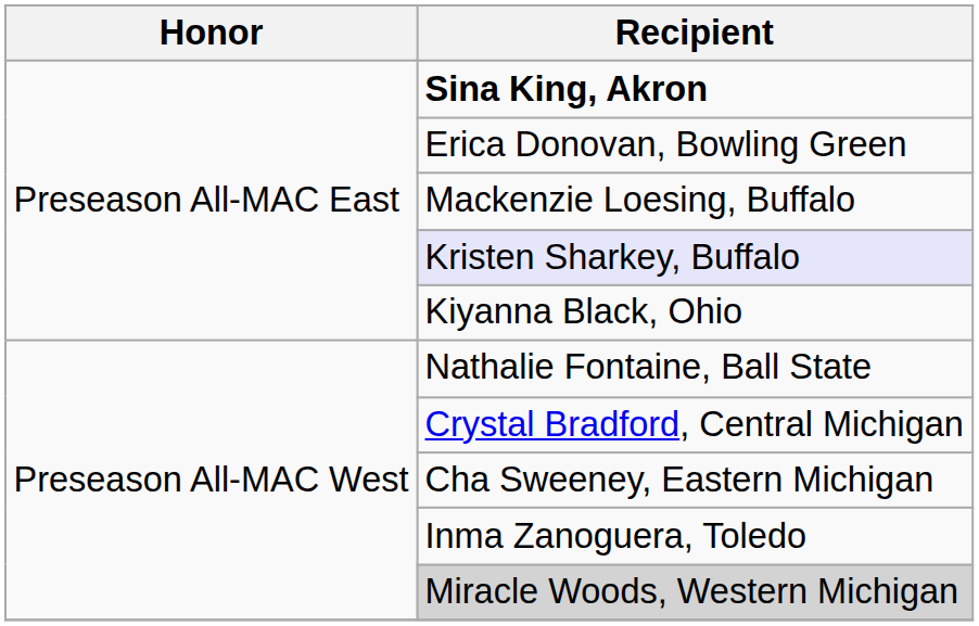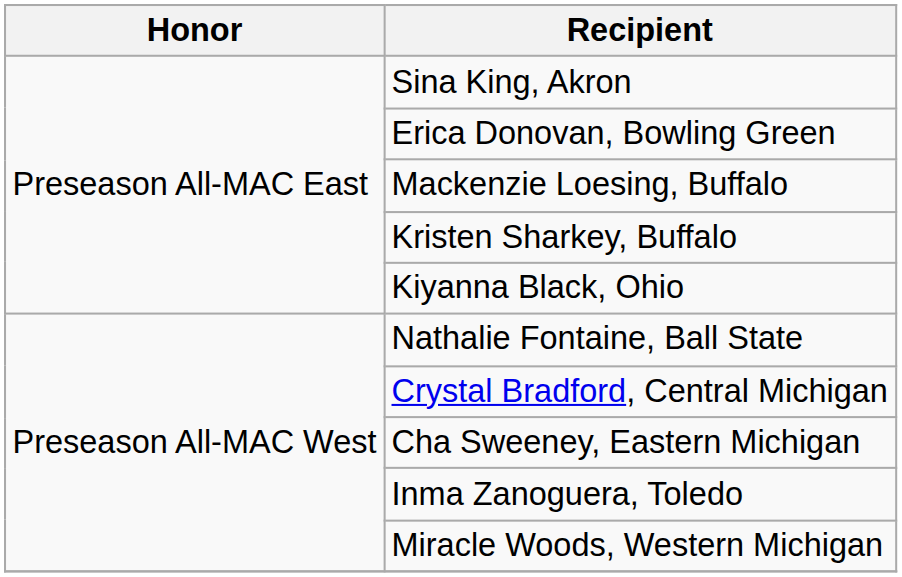row 2 | Recipient: bold -> normal
row 5 | Recipient: lavender background -> no background
row 11 | Recipient: lightgrey background -> no background
